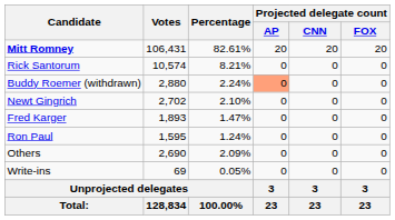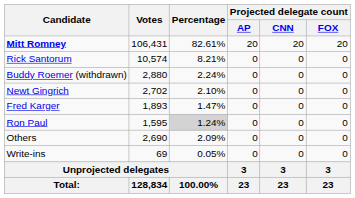Buddy Roemer (withdrawn) | Projected delegate count / AP: lightsalmon background -> no background
Ron Paul | Percentage: no background -> lightgrey background
